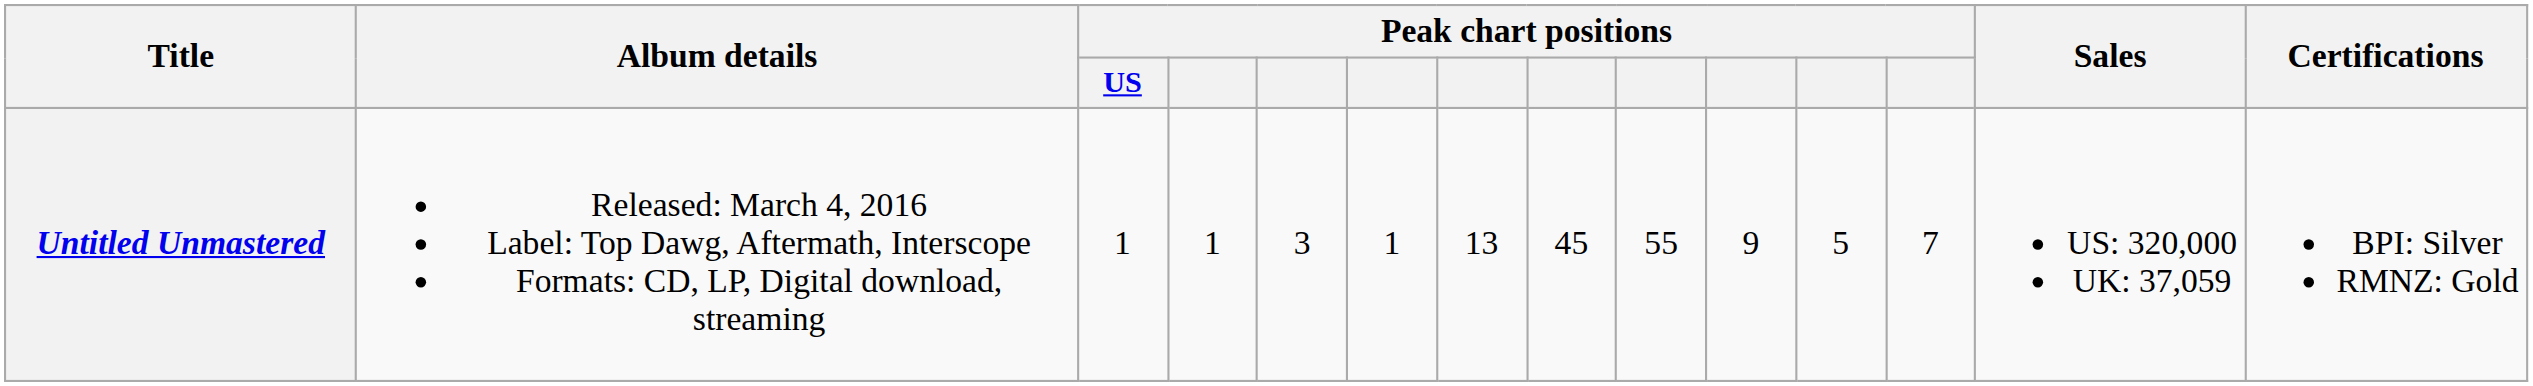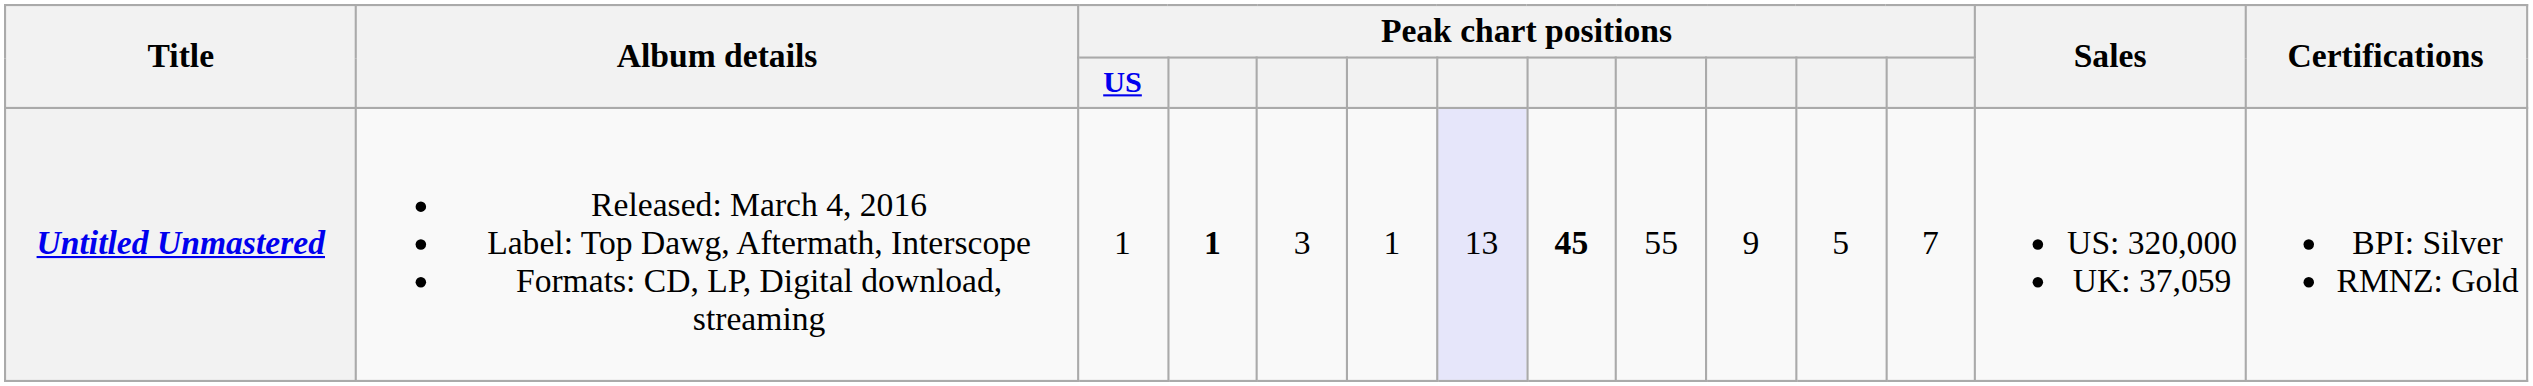Untitled Unmastered | column 4: normal -> bold
Untitled Unmastered | column 7: no background -> lavender background
Untitled Unmastered | column 8: normal -> bold
